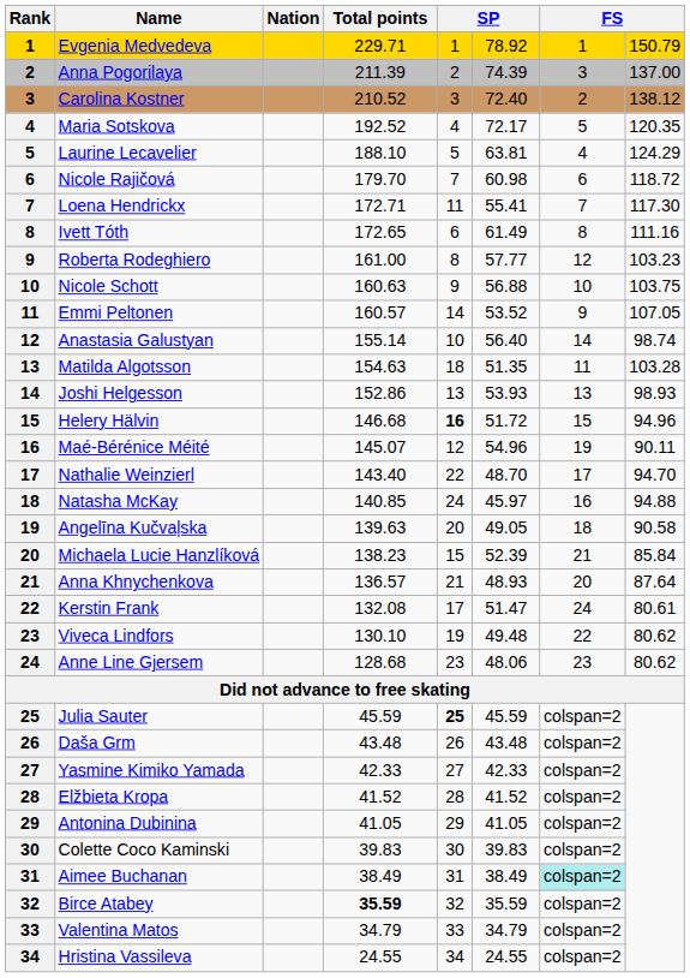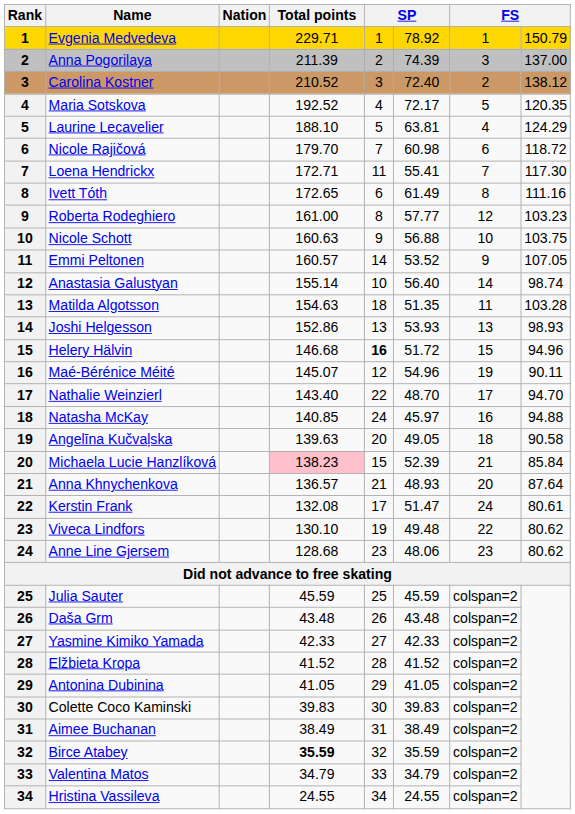Michaela Lucie Hanzlíková | Total points: no background -> pink background
Julia Sauter | column 5: bold -> normal
Aimee Buchanan | column 7: paleturquoise background -> no background
